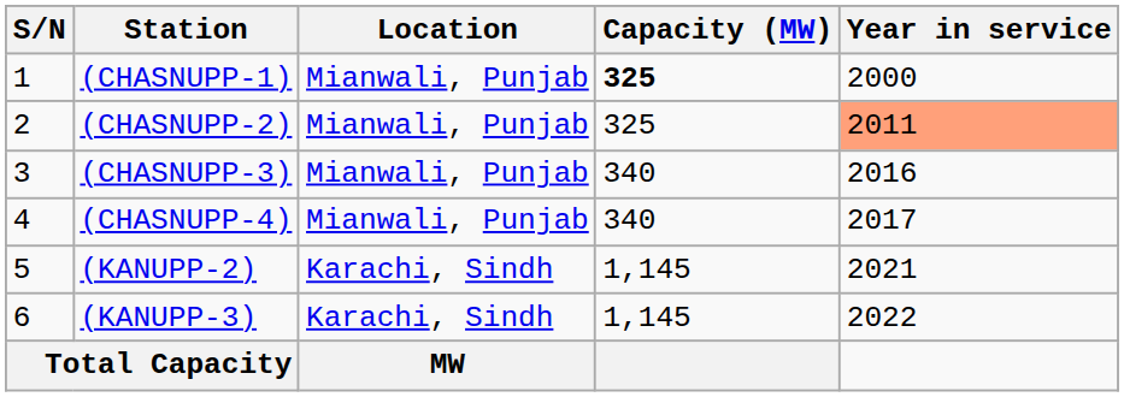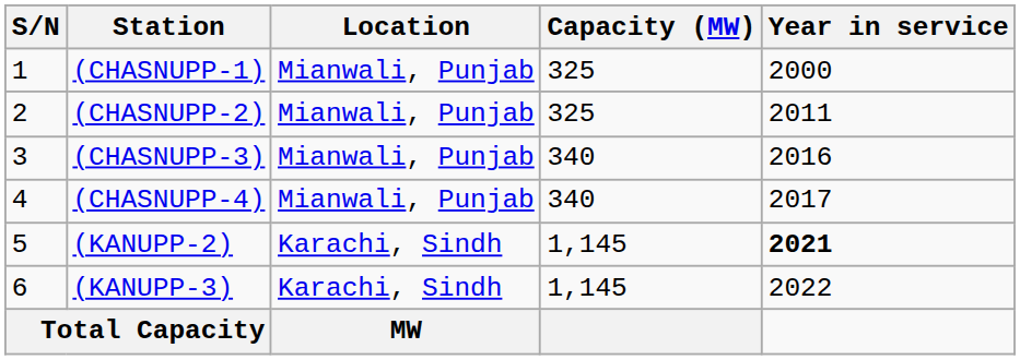(CHASNUPP-1) | Capacity (MW): bold -> normal
(CHASNUPP-2) | Year in service: lightsalmon background -> no background
(KANUPP-2) | Year in service: normal -> bold
